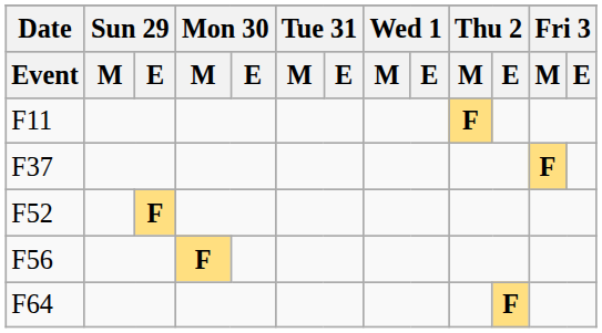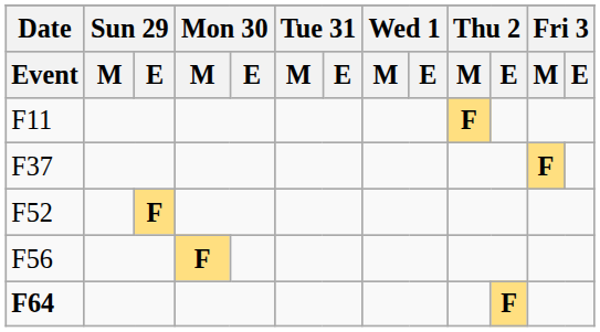F64 | Date / Event: normal -> bold
